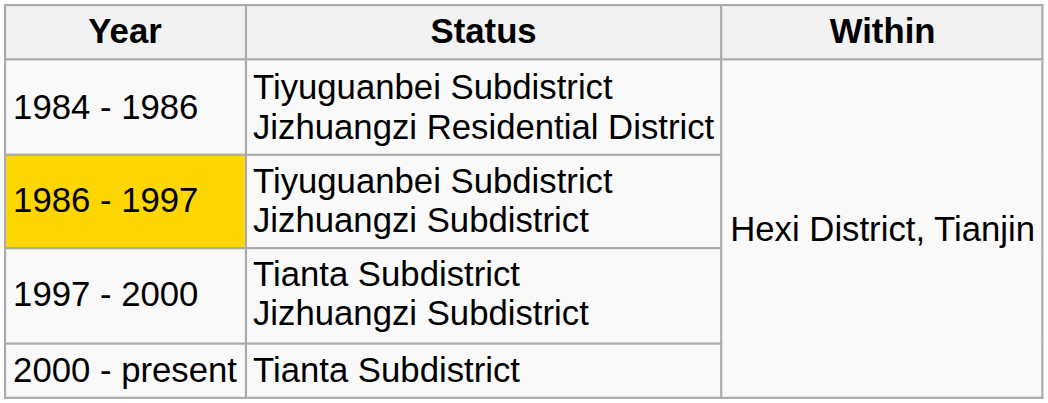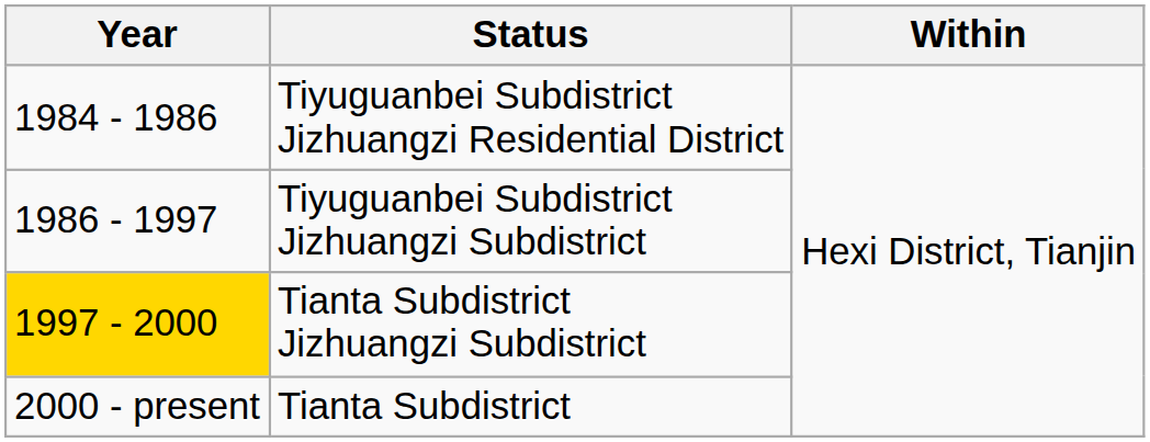Tiyuguanbei Subdistrict Jizhuangzi Subdistrict | Year: gold background -> no background
Tianta Subdistrict Jizhuangzi Subdistrict | Year: no background -> gold background
